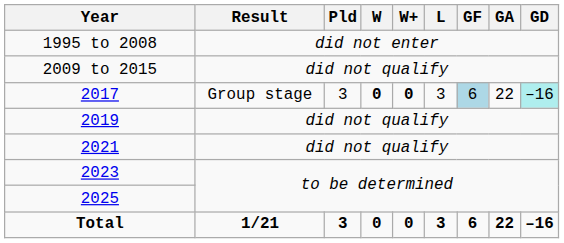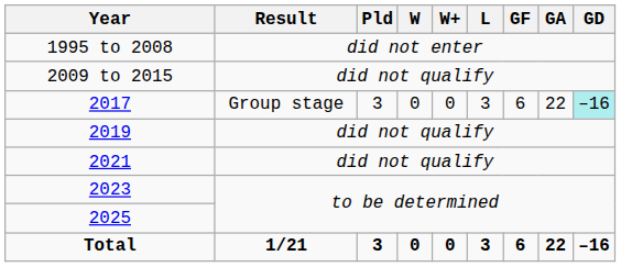2017 | W: bold -> normal
2017 | W+: bold -> normal
2017 | GF: lightblue background -> no background
